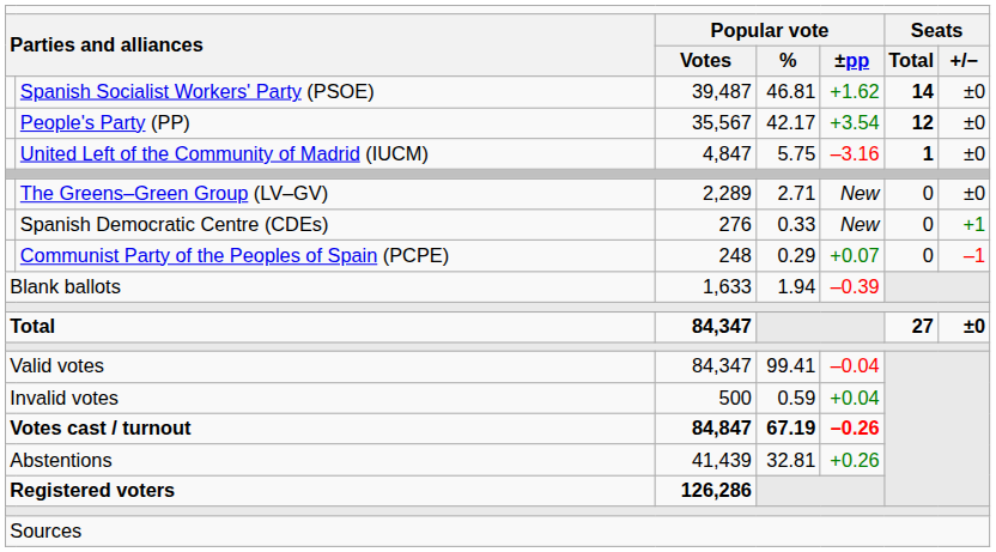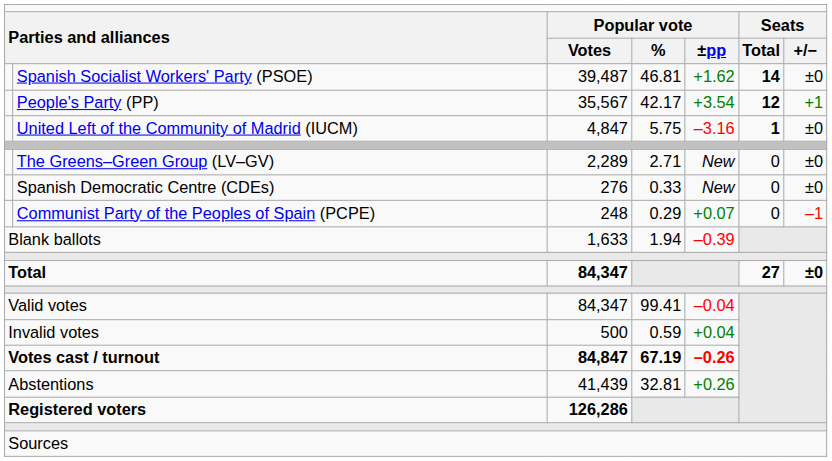People's Party (PP) | column 7: ±0 -> +1
Spanish Democratic Centre (CDEs) | column 7: +1 -> ±0
